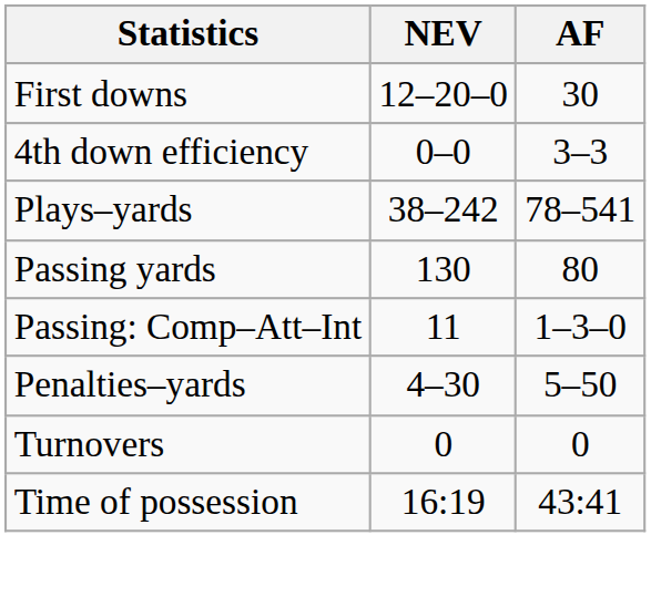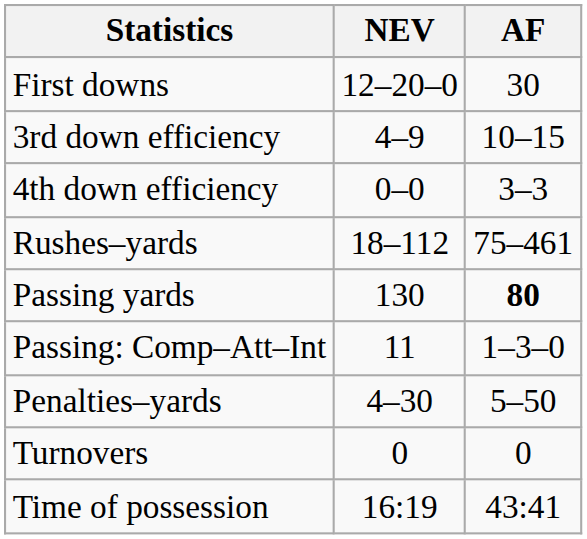+ row: 3rd down efficiency | 4–9 | 10–15
- row: Plays–yards | 38–242 | 78–541
+ row: Rushes–yards | 18–112 | 75–461
Passing yards | AF: normal -> bold
